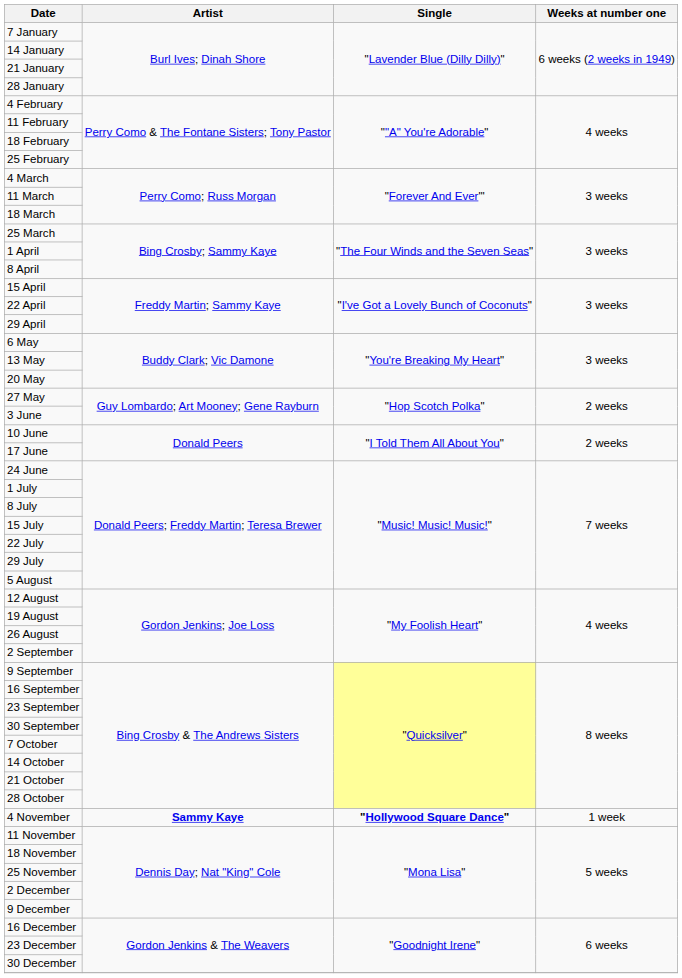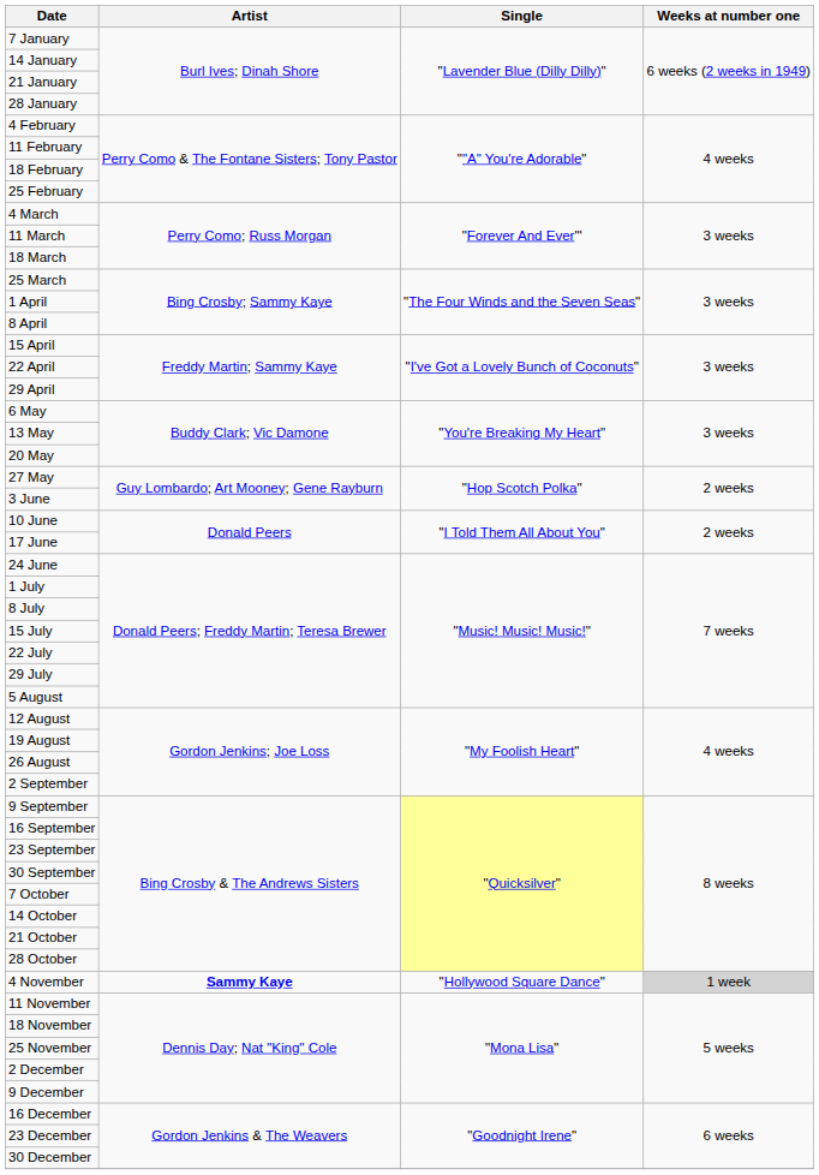4 November | Single: bold -> normal
4 November | Weeks at number one: no background -> lightgrey background
